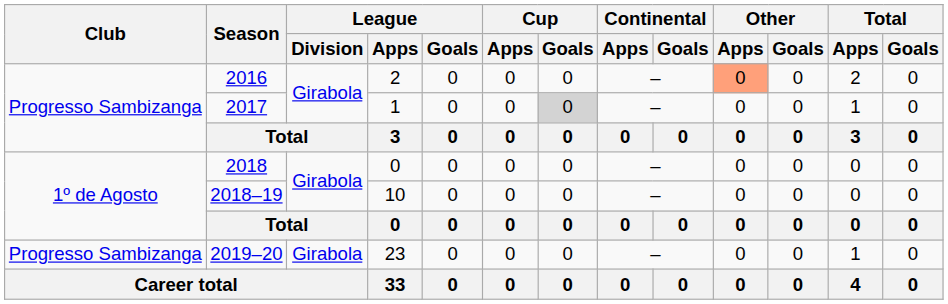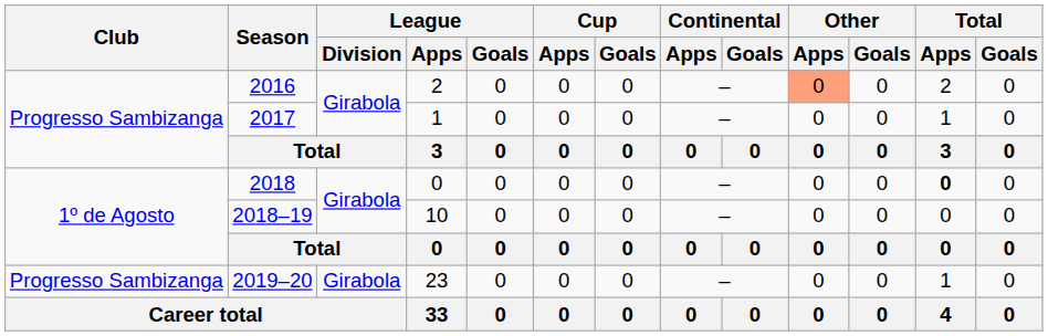2017 | Cup / Goals: lightgrey background -> no background
2018 | Total / Apps: normal -> bold
